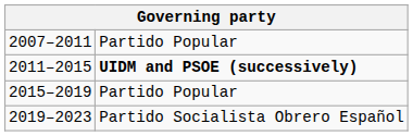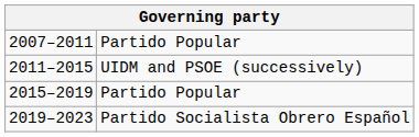2011–2015 | column 2: bold -> normal
